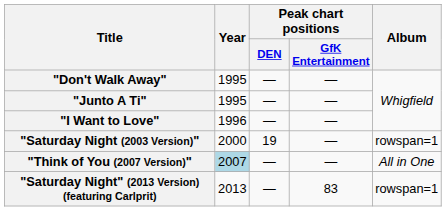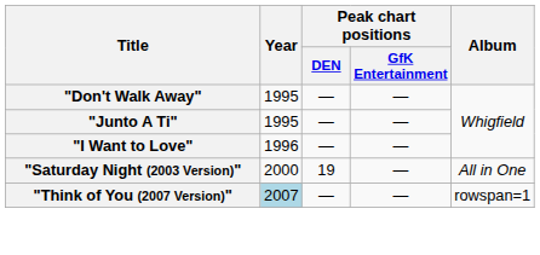"Saturday Night (2003 Version)" | Album: rowspan=1 -> All in One
"Think of You (2007 Version)" | Album: All in One -> rowspan=1
- row: "Saturday Night" (2013 Version) (featuring Carlprit) | 2013 | — | 83 | rowspan=1
